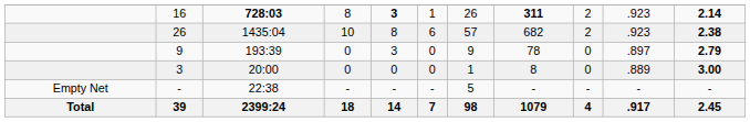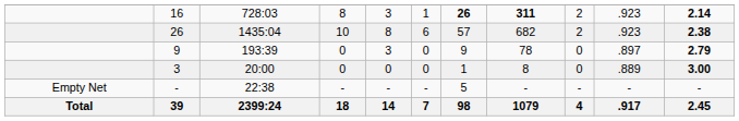16 | column 3: bold -> normal
16 | column 5: bold -> normal
16 | column 7: normal -> bold
